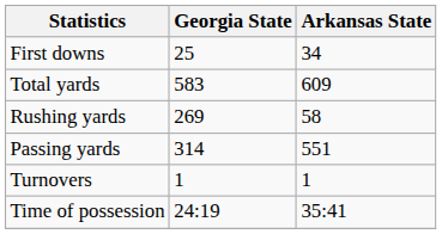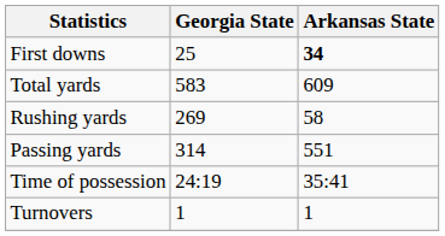First downs | Arkansas State: normal -> bold
rows swapped: Turnovers <-> Time of possession
